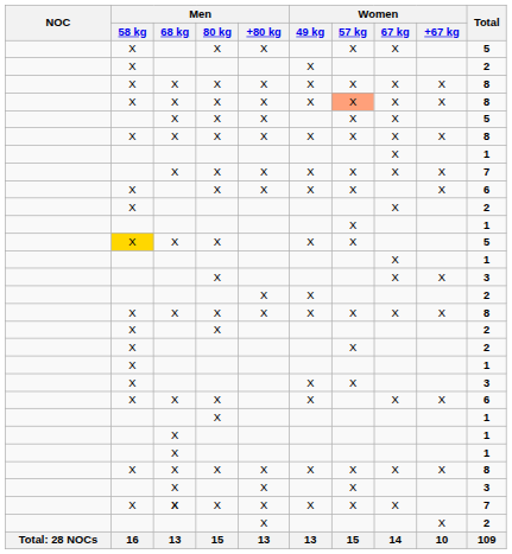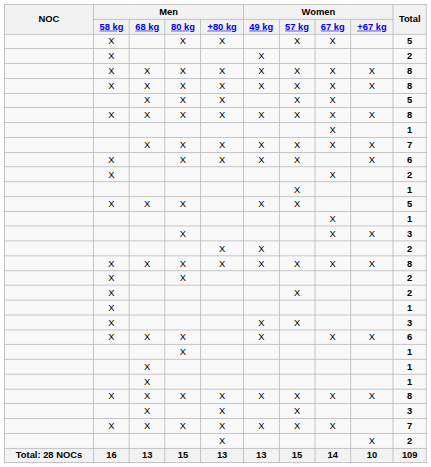row 6 | Women / 57 kg: lightsalmon background -> no background
row 14 | Men / 58 kg: gold background -> no background
row 29 | Men / 68 kg: bold -> normal
